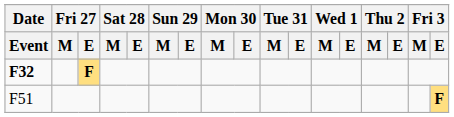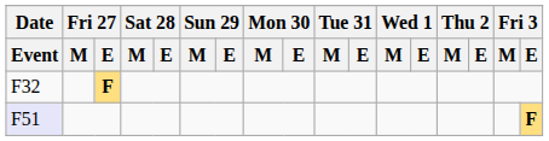F32 | Date / Event: bold -> normal
F51 | Date / Event: no background -> lavender background
